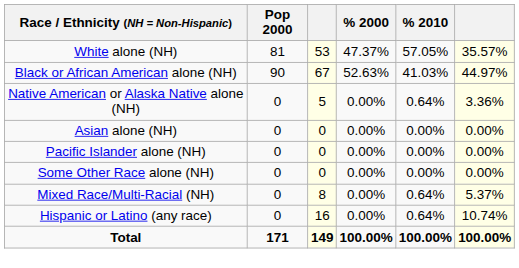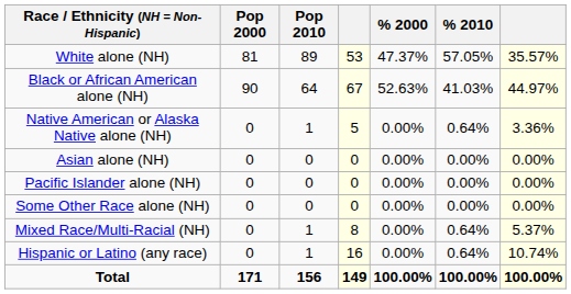+ column: Pop 2010 | 89 | 64 | 1 | 0 | 0 | 0 | 1 | 1 | 156
